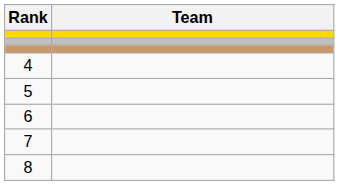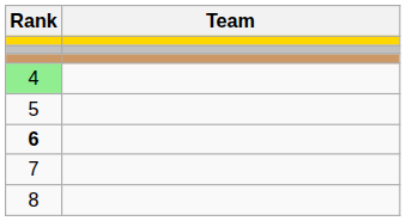row 5 | Rank: no background -> lightgreen background
row 7 | Rank: normal -> bold
